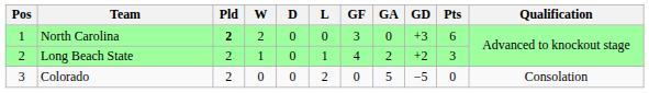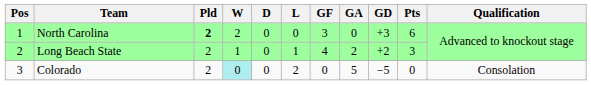Colorado | W: no background -> paleturquoise background
